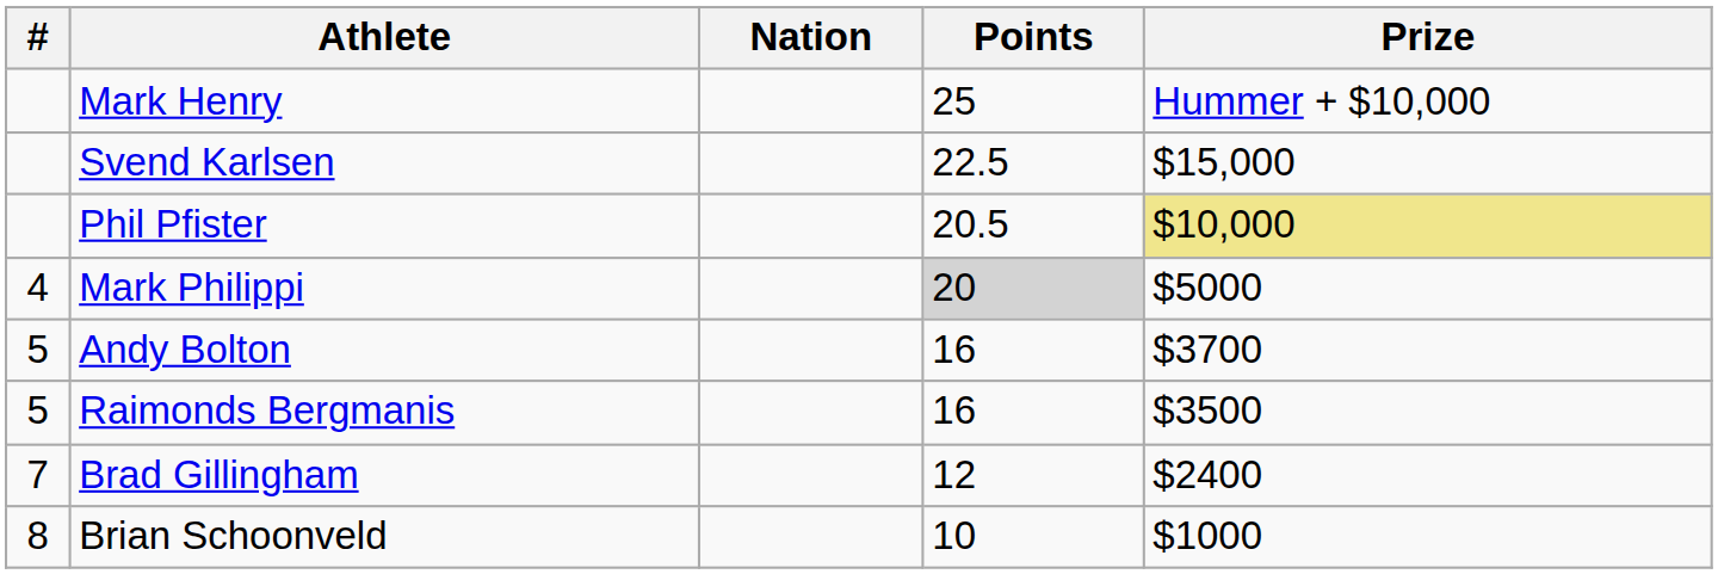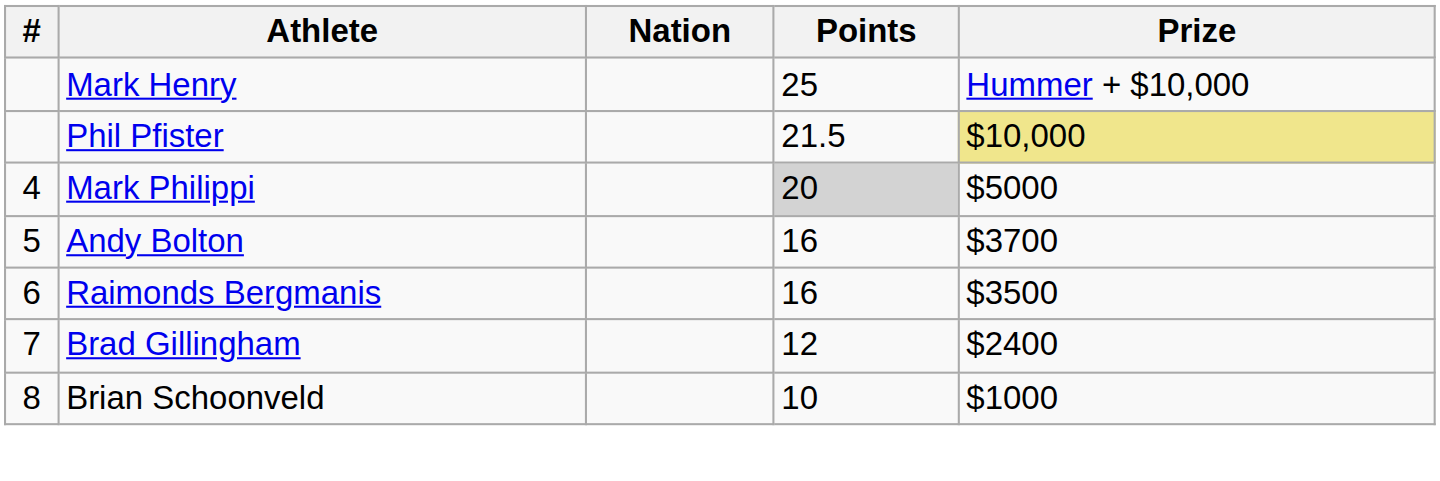- row: Svend Karlsen | 22.5 | $15,000
Phil Pfister | Points: 20.5 -> 21.5
Raimonds Bergmanis | #: 5 -> 6
